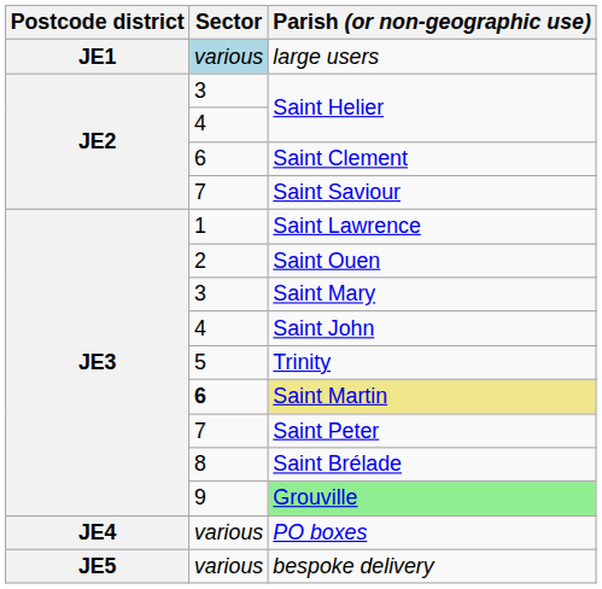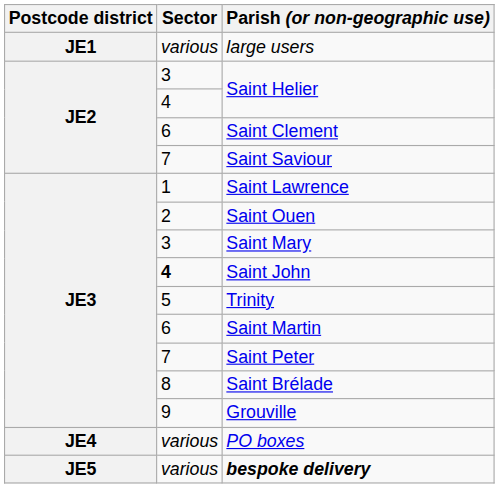large users | Sector: lightblue background -> no background
Saint John | Sector: normal -> bold
Saint Martin | Sector: bold -> normal
Saint Martin | Parish (or non-geographic use): khaki background -> no background
Grouville | Parish (or non-geographic use): lightgreen background -> no background
bespoke delivery | Parish (or non-geographic use): normal -> bold
